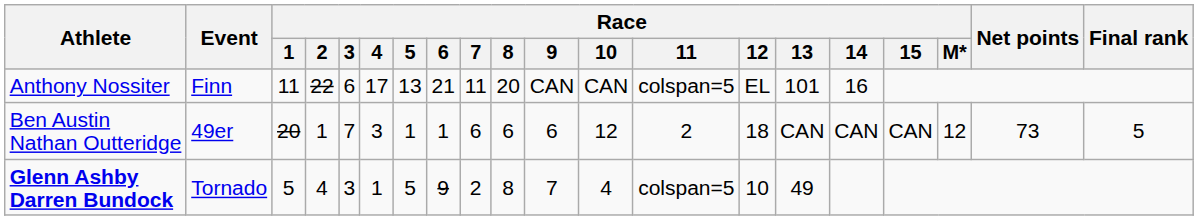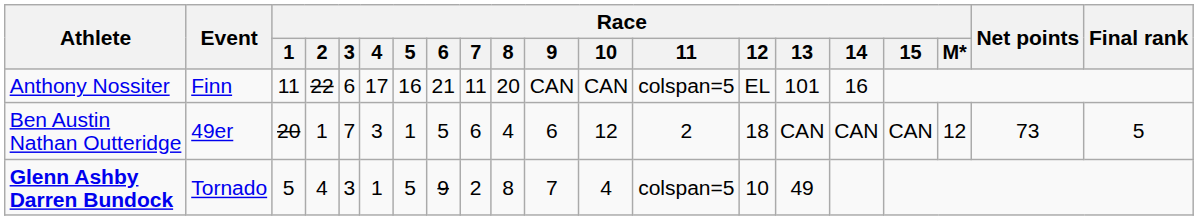Anthony Nossiter | Race / 5: 13 -> 16
Ben Austin Nathan Outteridge | Race / 6: 1 -> 5
Ben Austin Nathan Outteridge | Race / 8: 6 -> 4
